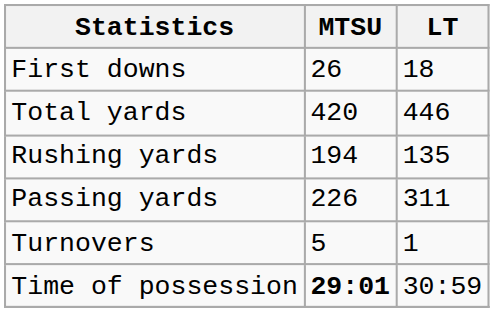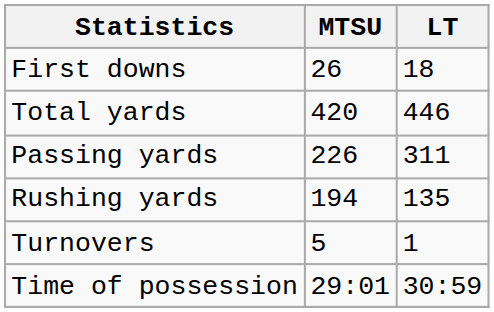rows swapped: Rushing yards <-> Passing yards
Time of possession | MTSU: bold -> normal
